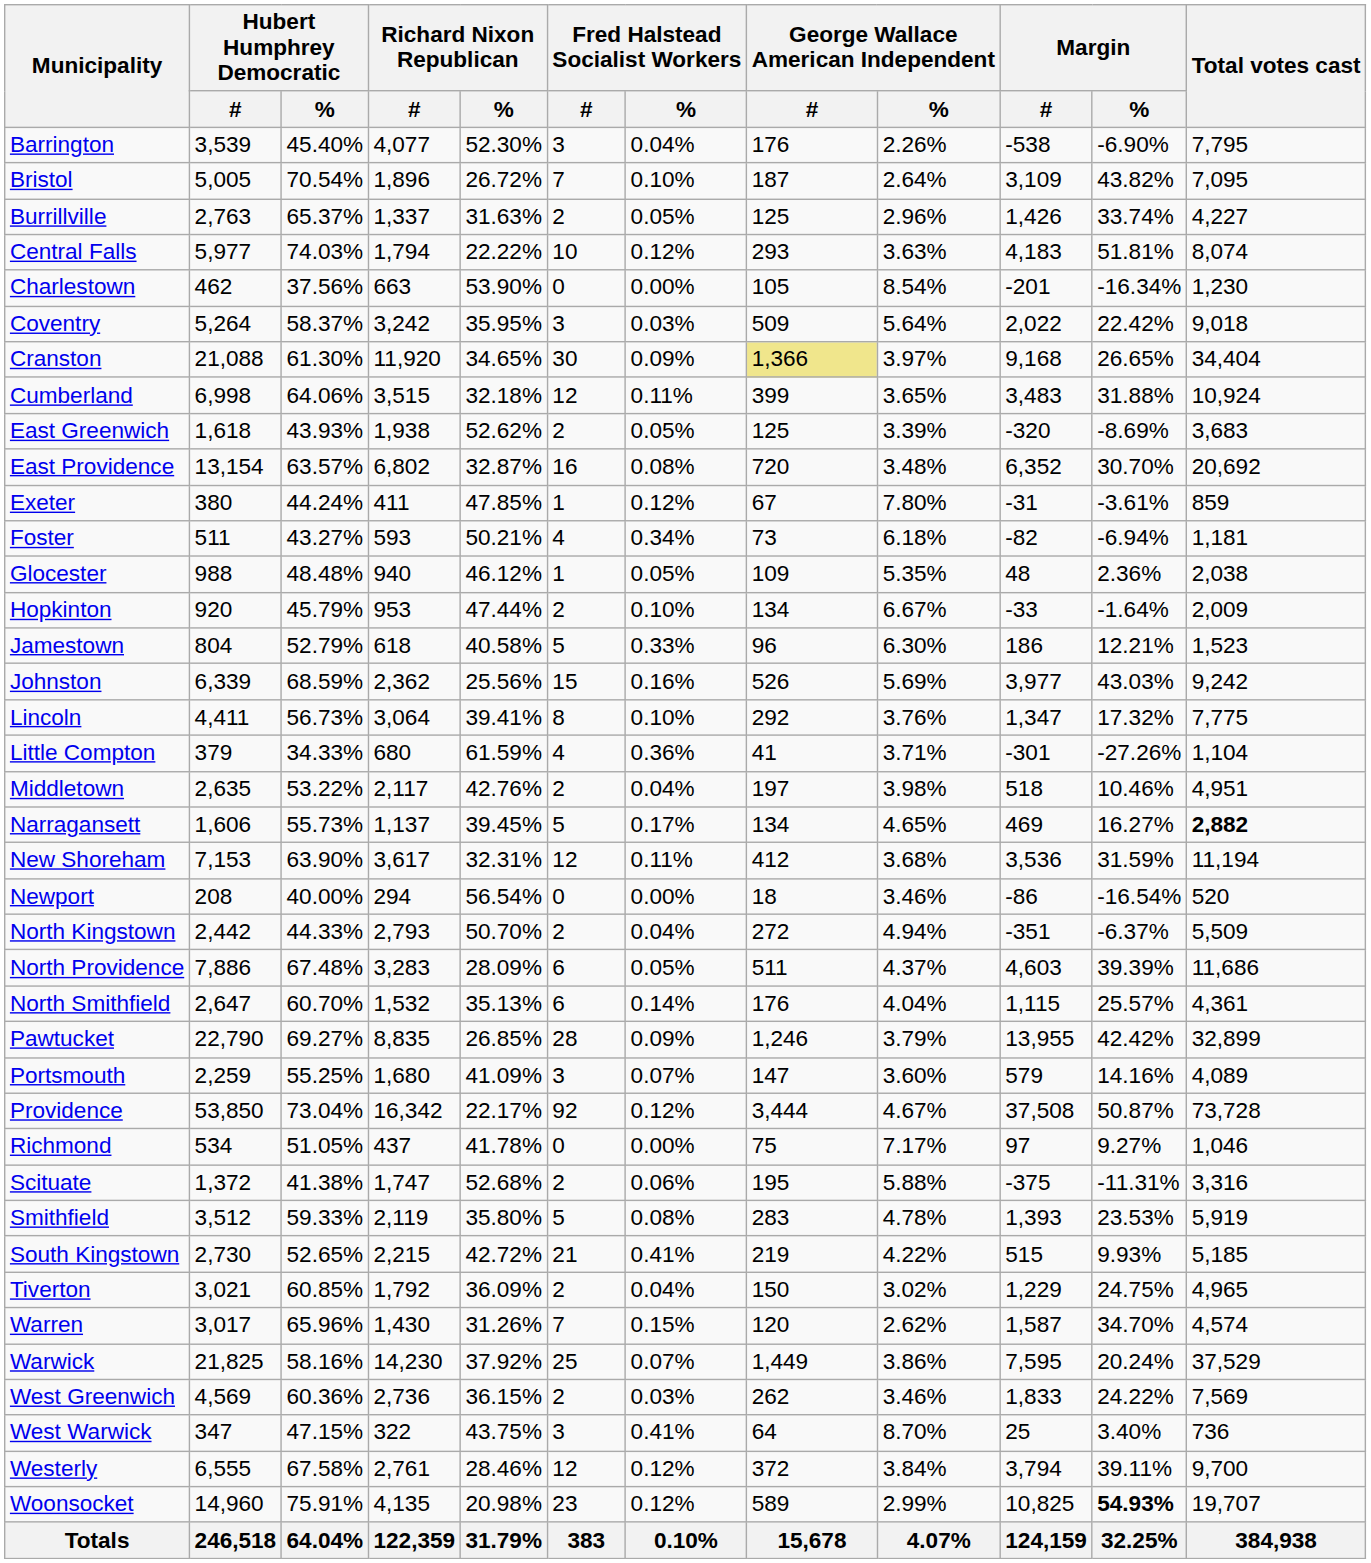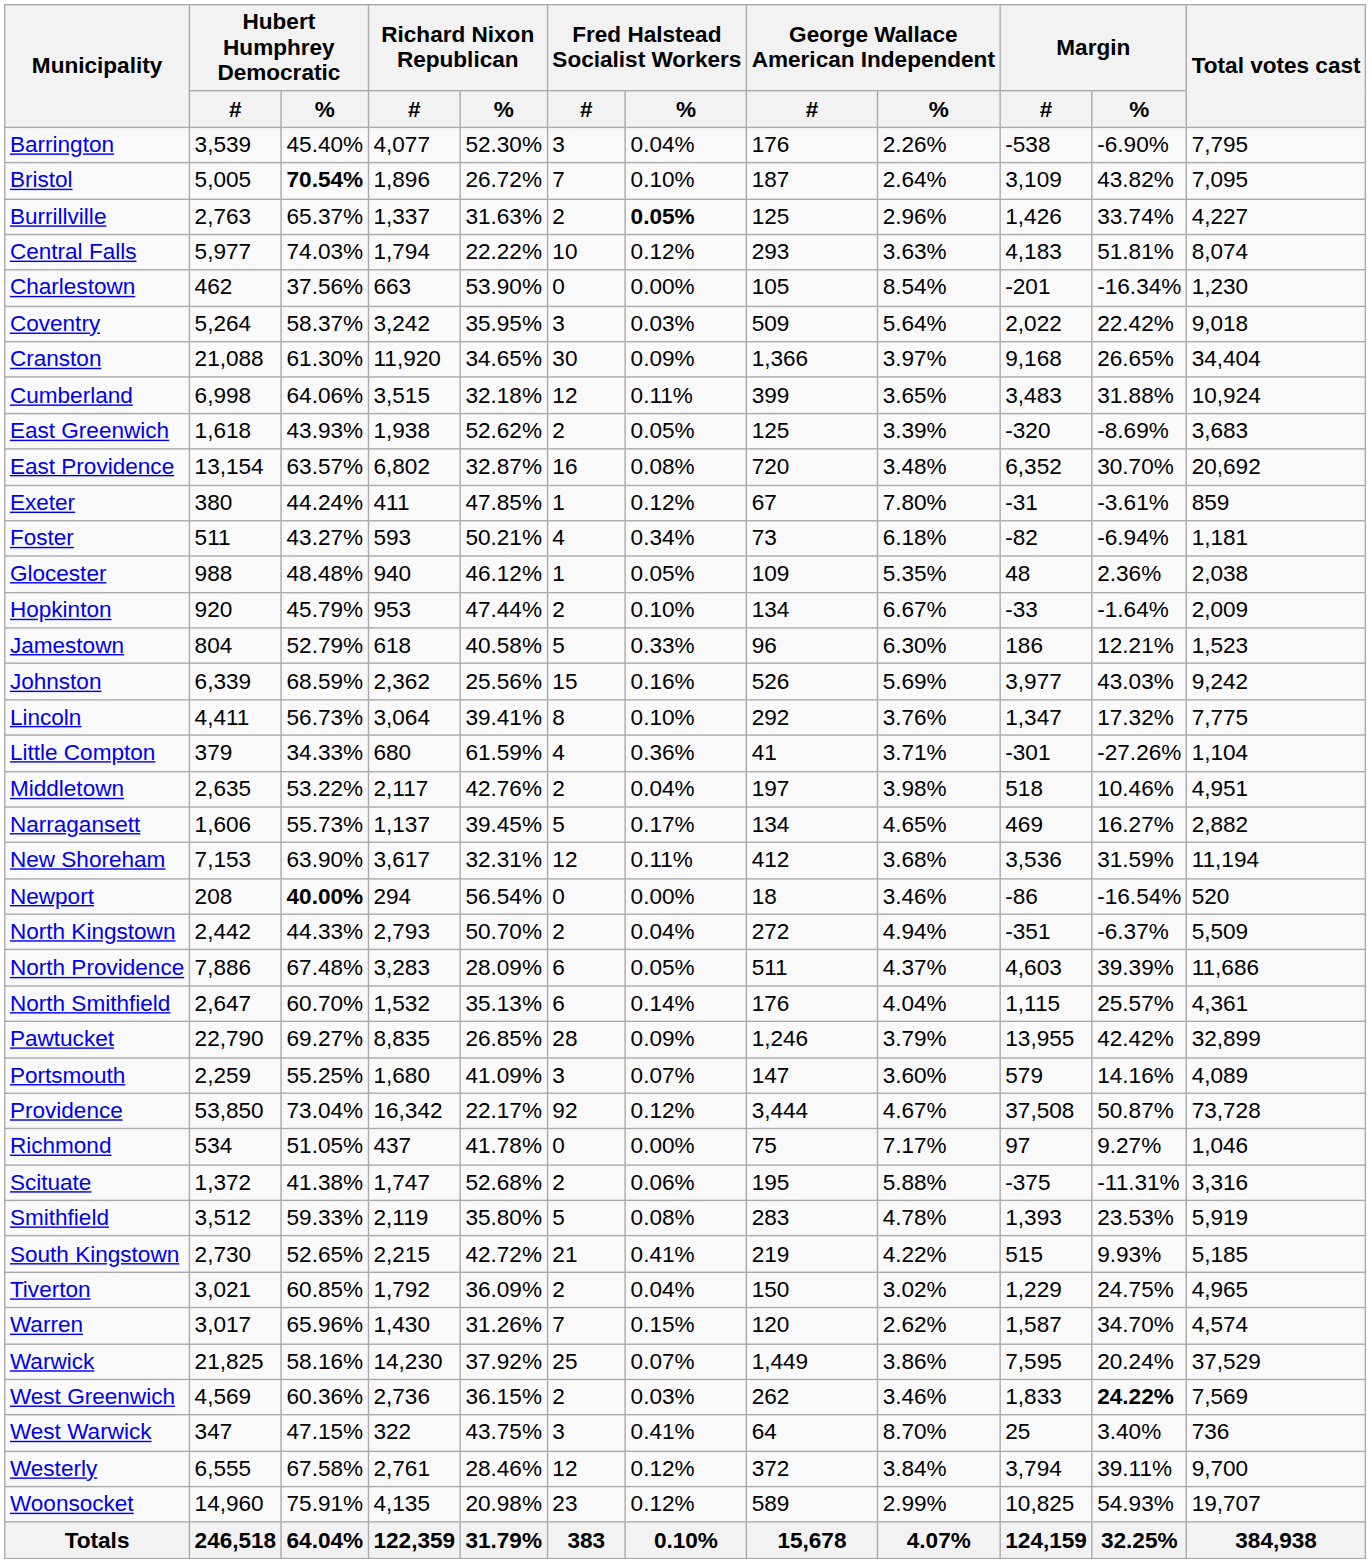Bristol | Hubert Humphrey Democratic / %: normal -> bold
Burrillville | Fred Halstead Socialist Workers / %: normal -> bold
Cranston | George Wallace American Independent / #: khaki background -> no background
Narragansett | Total votes cast: bold -> normal
Newport | Hubert Humphrey Democratic / %: normal -> bold
West Greenwich | Margin / %: normal -> bold
Woonsocket | Margin / %: bold -> normal
